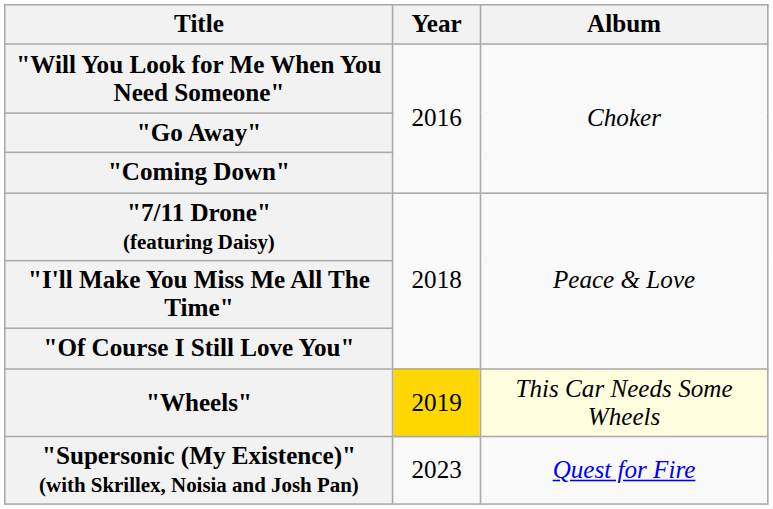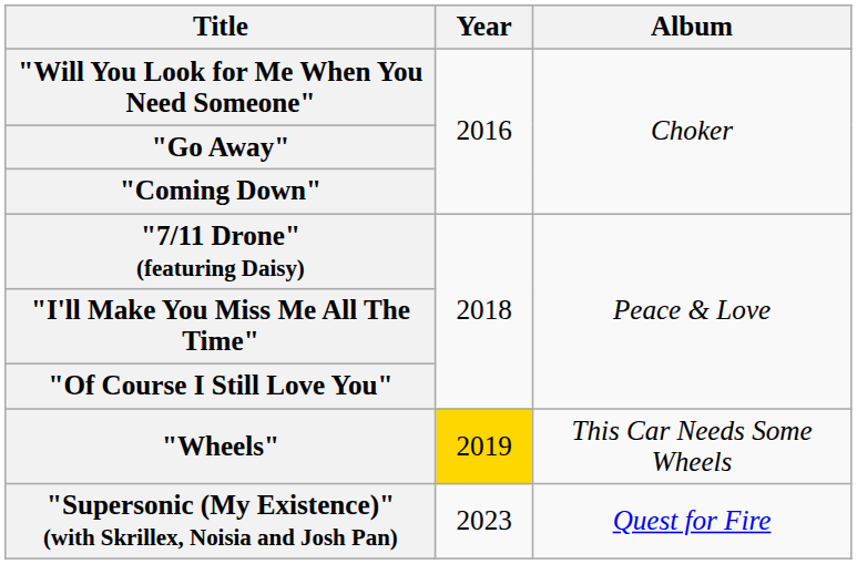"Wheels" | Album: lightyellow background -> no background
